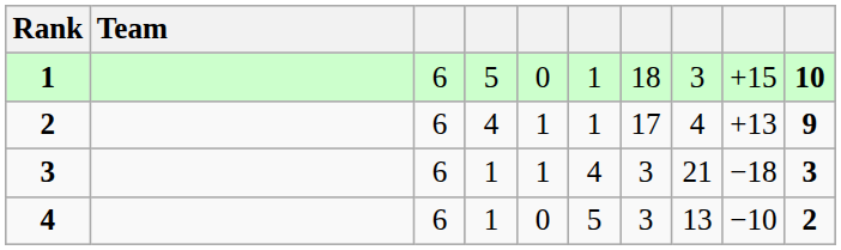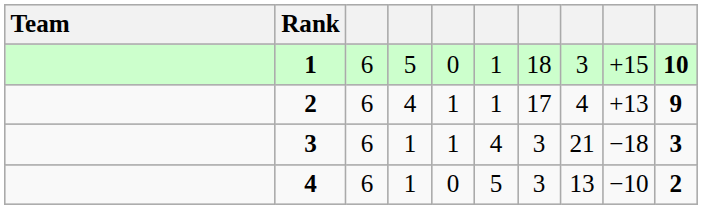columns swapped: Rank <-> Team
